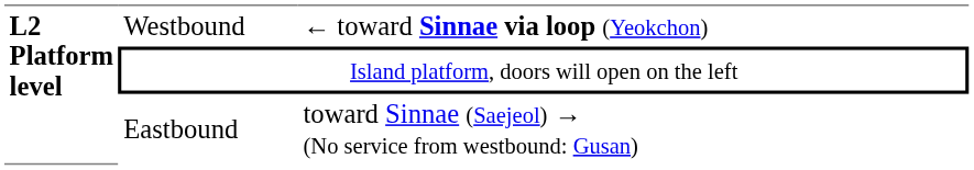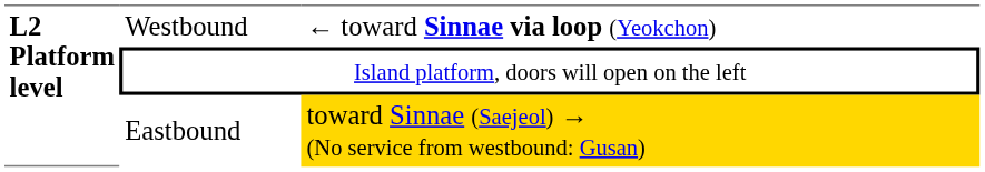Eastbound | column 3: no background -> gold background
